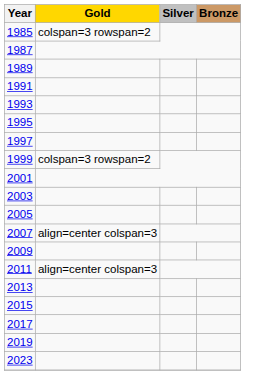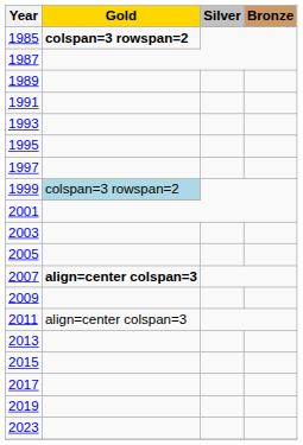1985 | Gold: normal -> bold
1999 | Gold: no background -> lightblue background
2007 | Gold: normal -> bold
